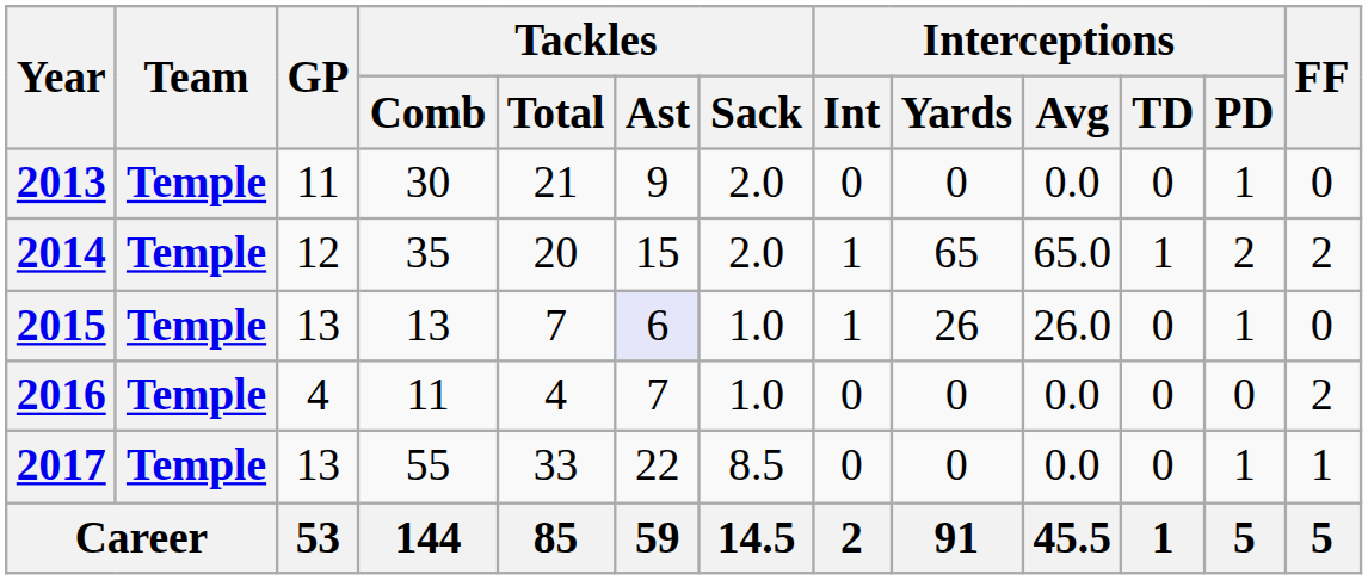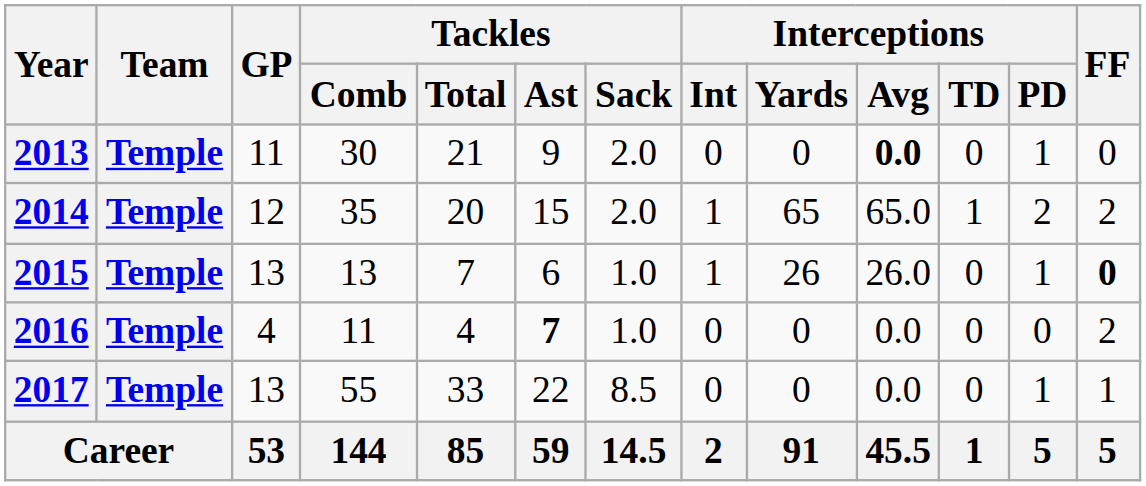2013 | Interceptions / Avg: normal -> bold
2015 | Tackles / Ast: lavender background -> no background
2015 | FF: normal -> bold
2016 | Tackles / Ast: normal -> bold
